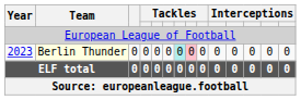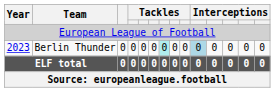2023 | Team: lightyellow background -> no background
2023 | column 8: pink background -> no background
2023 | column 10: no background -> lightblue background
